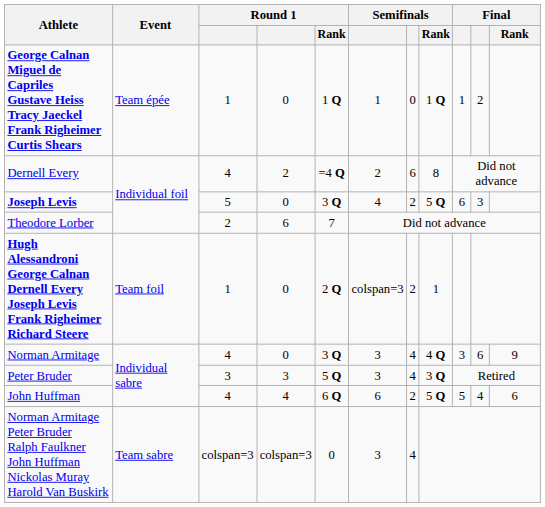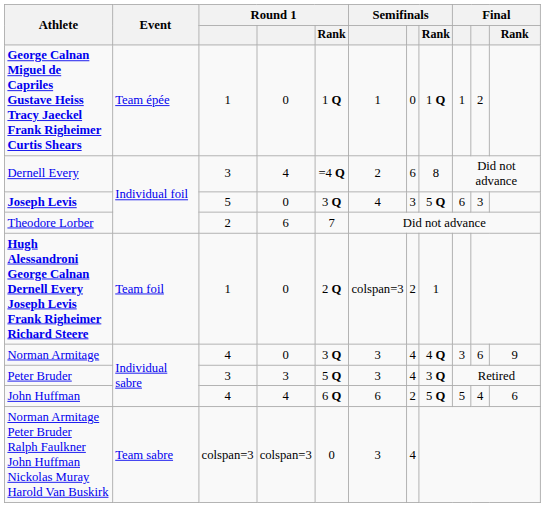Dernell Every | column 3: 4 -> 3
Dernell Every | column 4: 2 -> 4
Joseph Levis | column 7: 2 -> 3
